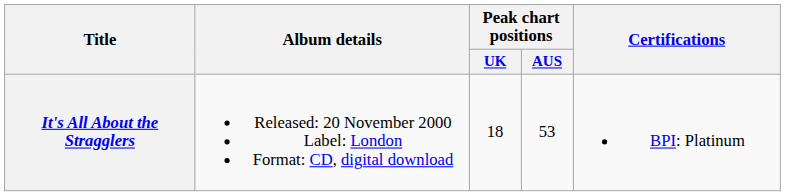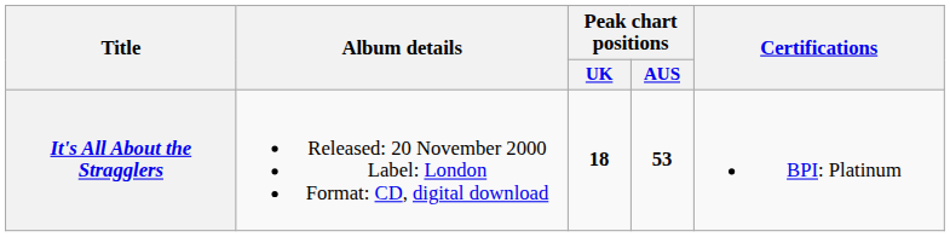row 3 | Peak chart positions / UK: normal -> bold
row 3 | Peak chart positions / AUS: normal -> bold
